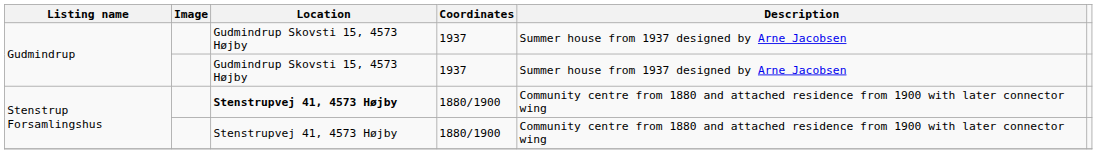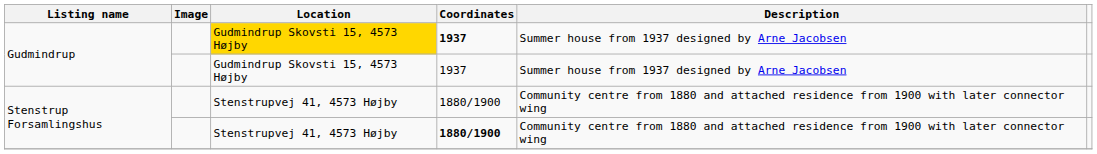row 2 | Location: no background -> gold background
row 2 | Coordinates: normal -> bold
row 4 | Location: bold -> normal
row 5 | Coordinates: normal -> bold
